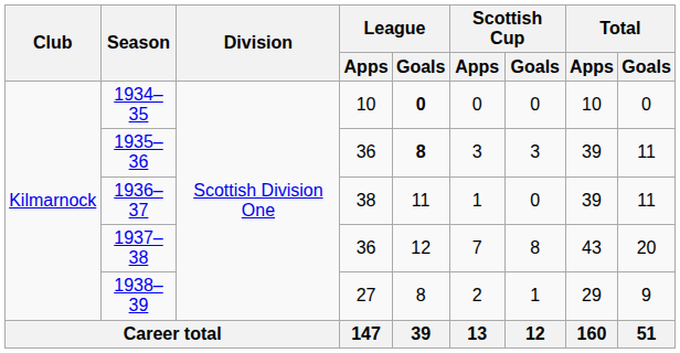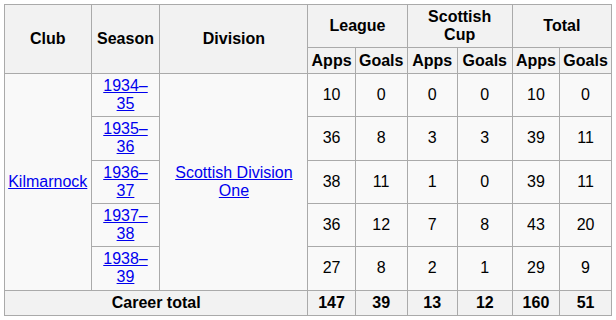1934–35 | League / Goals: bold -> normal
1935–36 | League / Goals: bold -> normal
